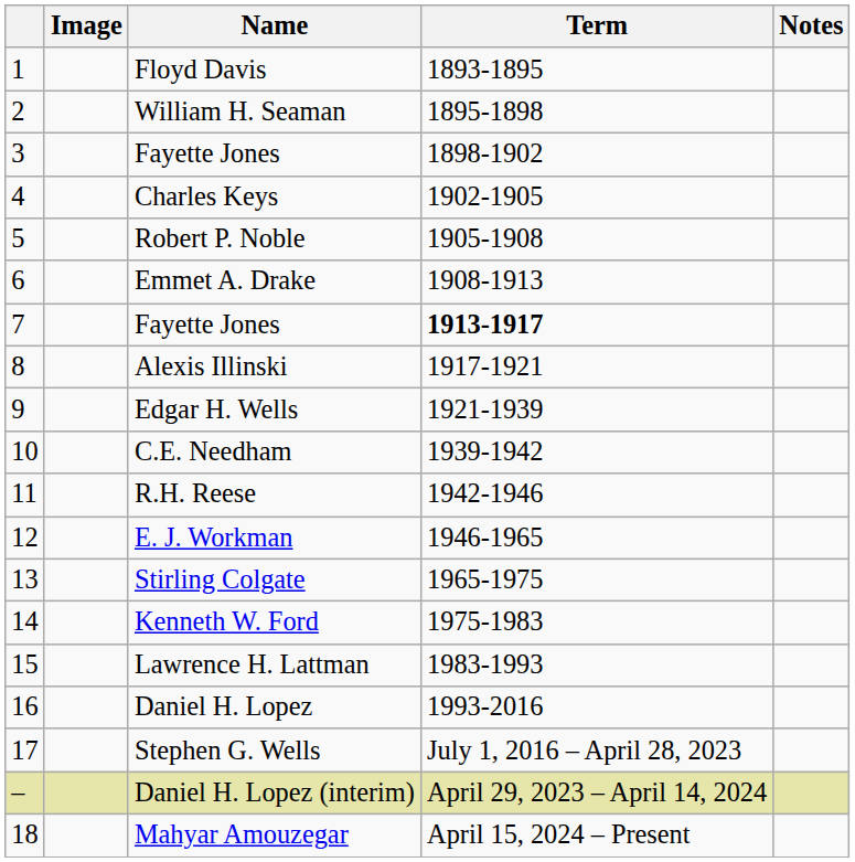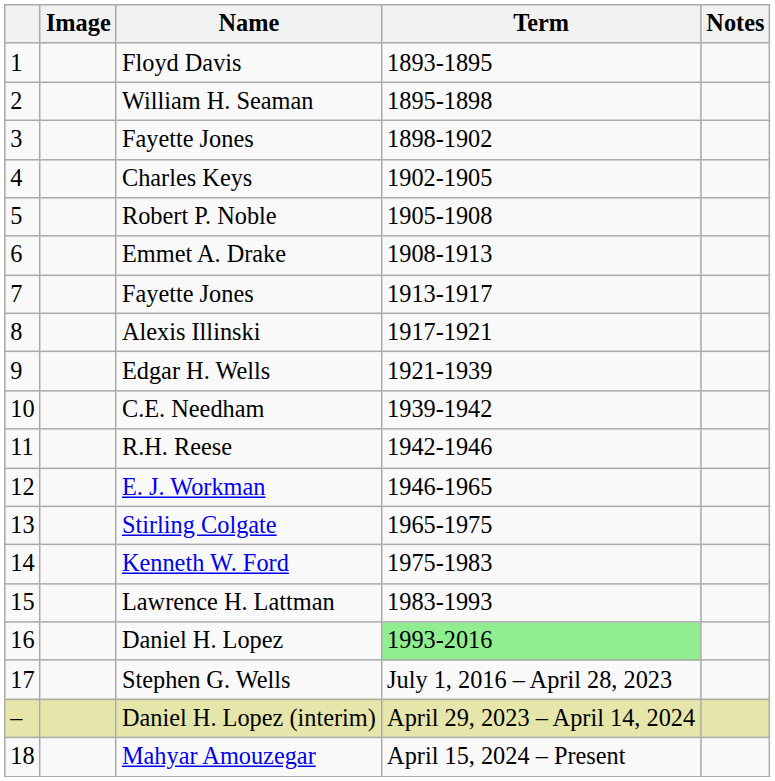7 / Fayette Jones | Term: bold -> normal
Daniel H. Lopez | Term: no background -> lightgreen background
